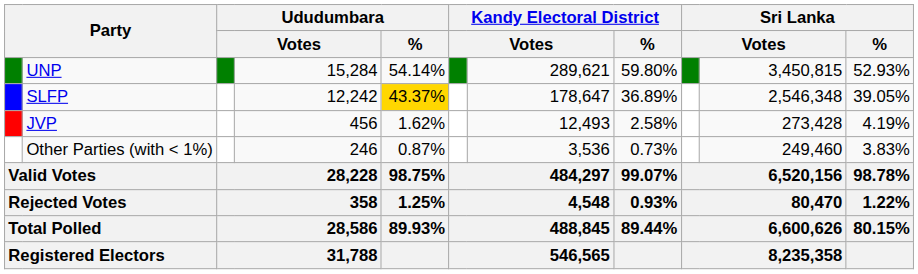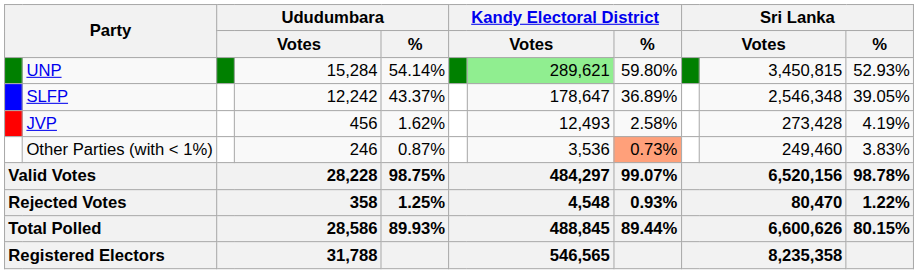UNP | column 7: no background -> lightgreen background
SLFP | Ududumbara / %: gold background -> no background
Other Parties (with < 1%) | Kandy Electoral District / %: no background -> lightsalmon background
